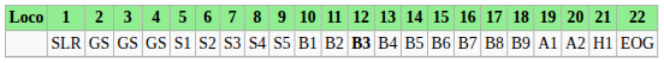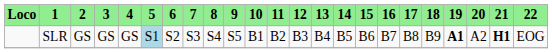SLR | 5: no background -> lightblue background
SLR | 12: bold -> normal
SLR | 19: normal -> bold
SLR | 21: normal -> bold
